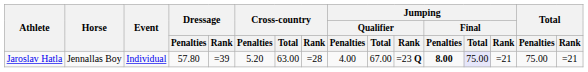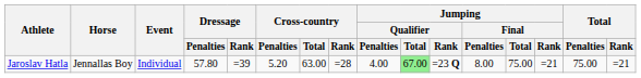Jaroslav Hatla | Jumping / Qualifier / Total: no background -> lightgreen background
Jaroslav Hatla | Jumping / Final / Penalties: bold -> normal
Jaroslav Hatla | Jumping / Final / Total: lavender background -> no background
